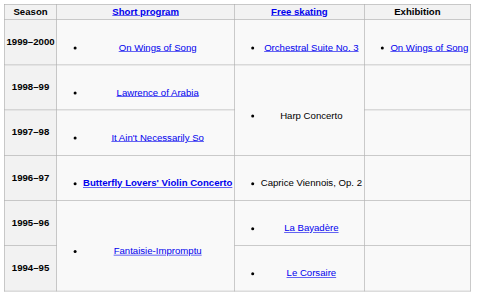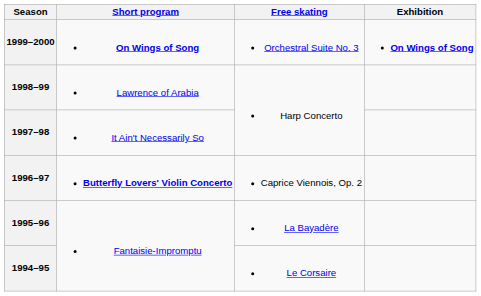1999–2000 | Short program: normal -> bold
1999–2000 | Exhibition: normal -> bold
